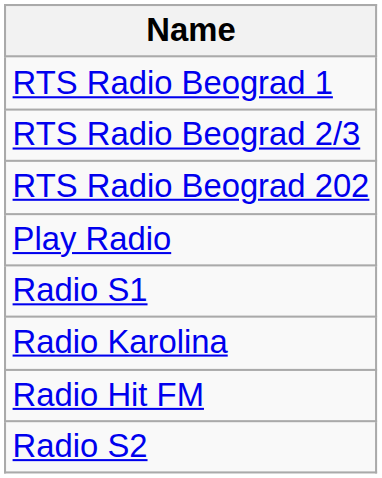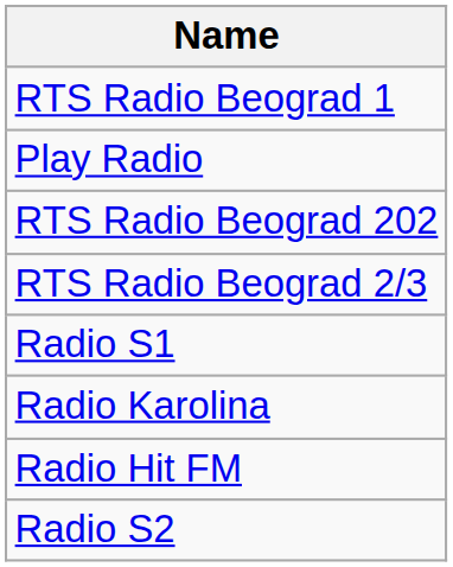row 3 | column 1: RTS Radio Beograd 2/3 -> Play Radio
row 5 | column 1: Play Radio -> RTS Radio Beograd 2/3
